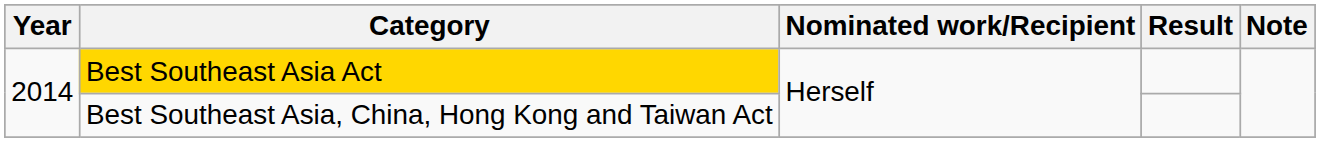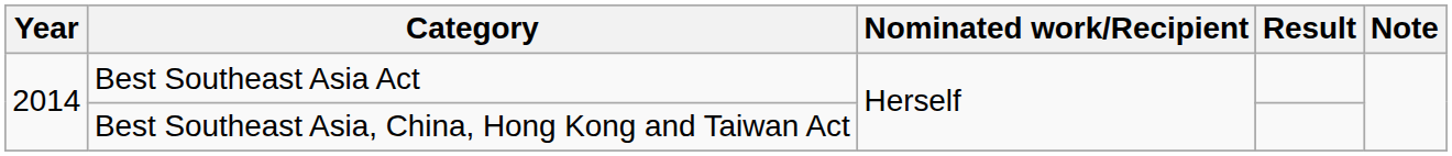Best Southeast Asia Act | Category: gold background -> no background
